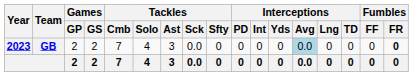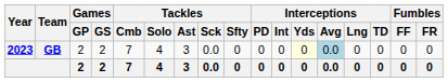GB | Interceptions / Yds: no background -> lightyellow background
GB | Fumbles / FR: bold -> normal
